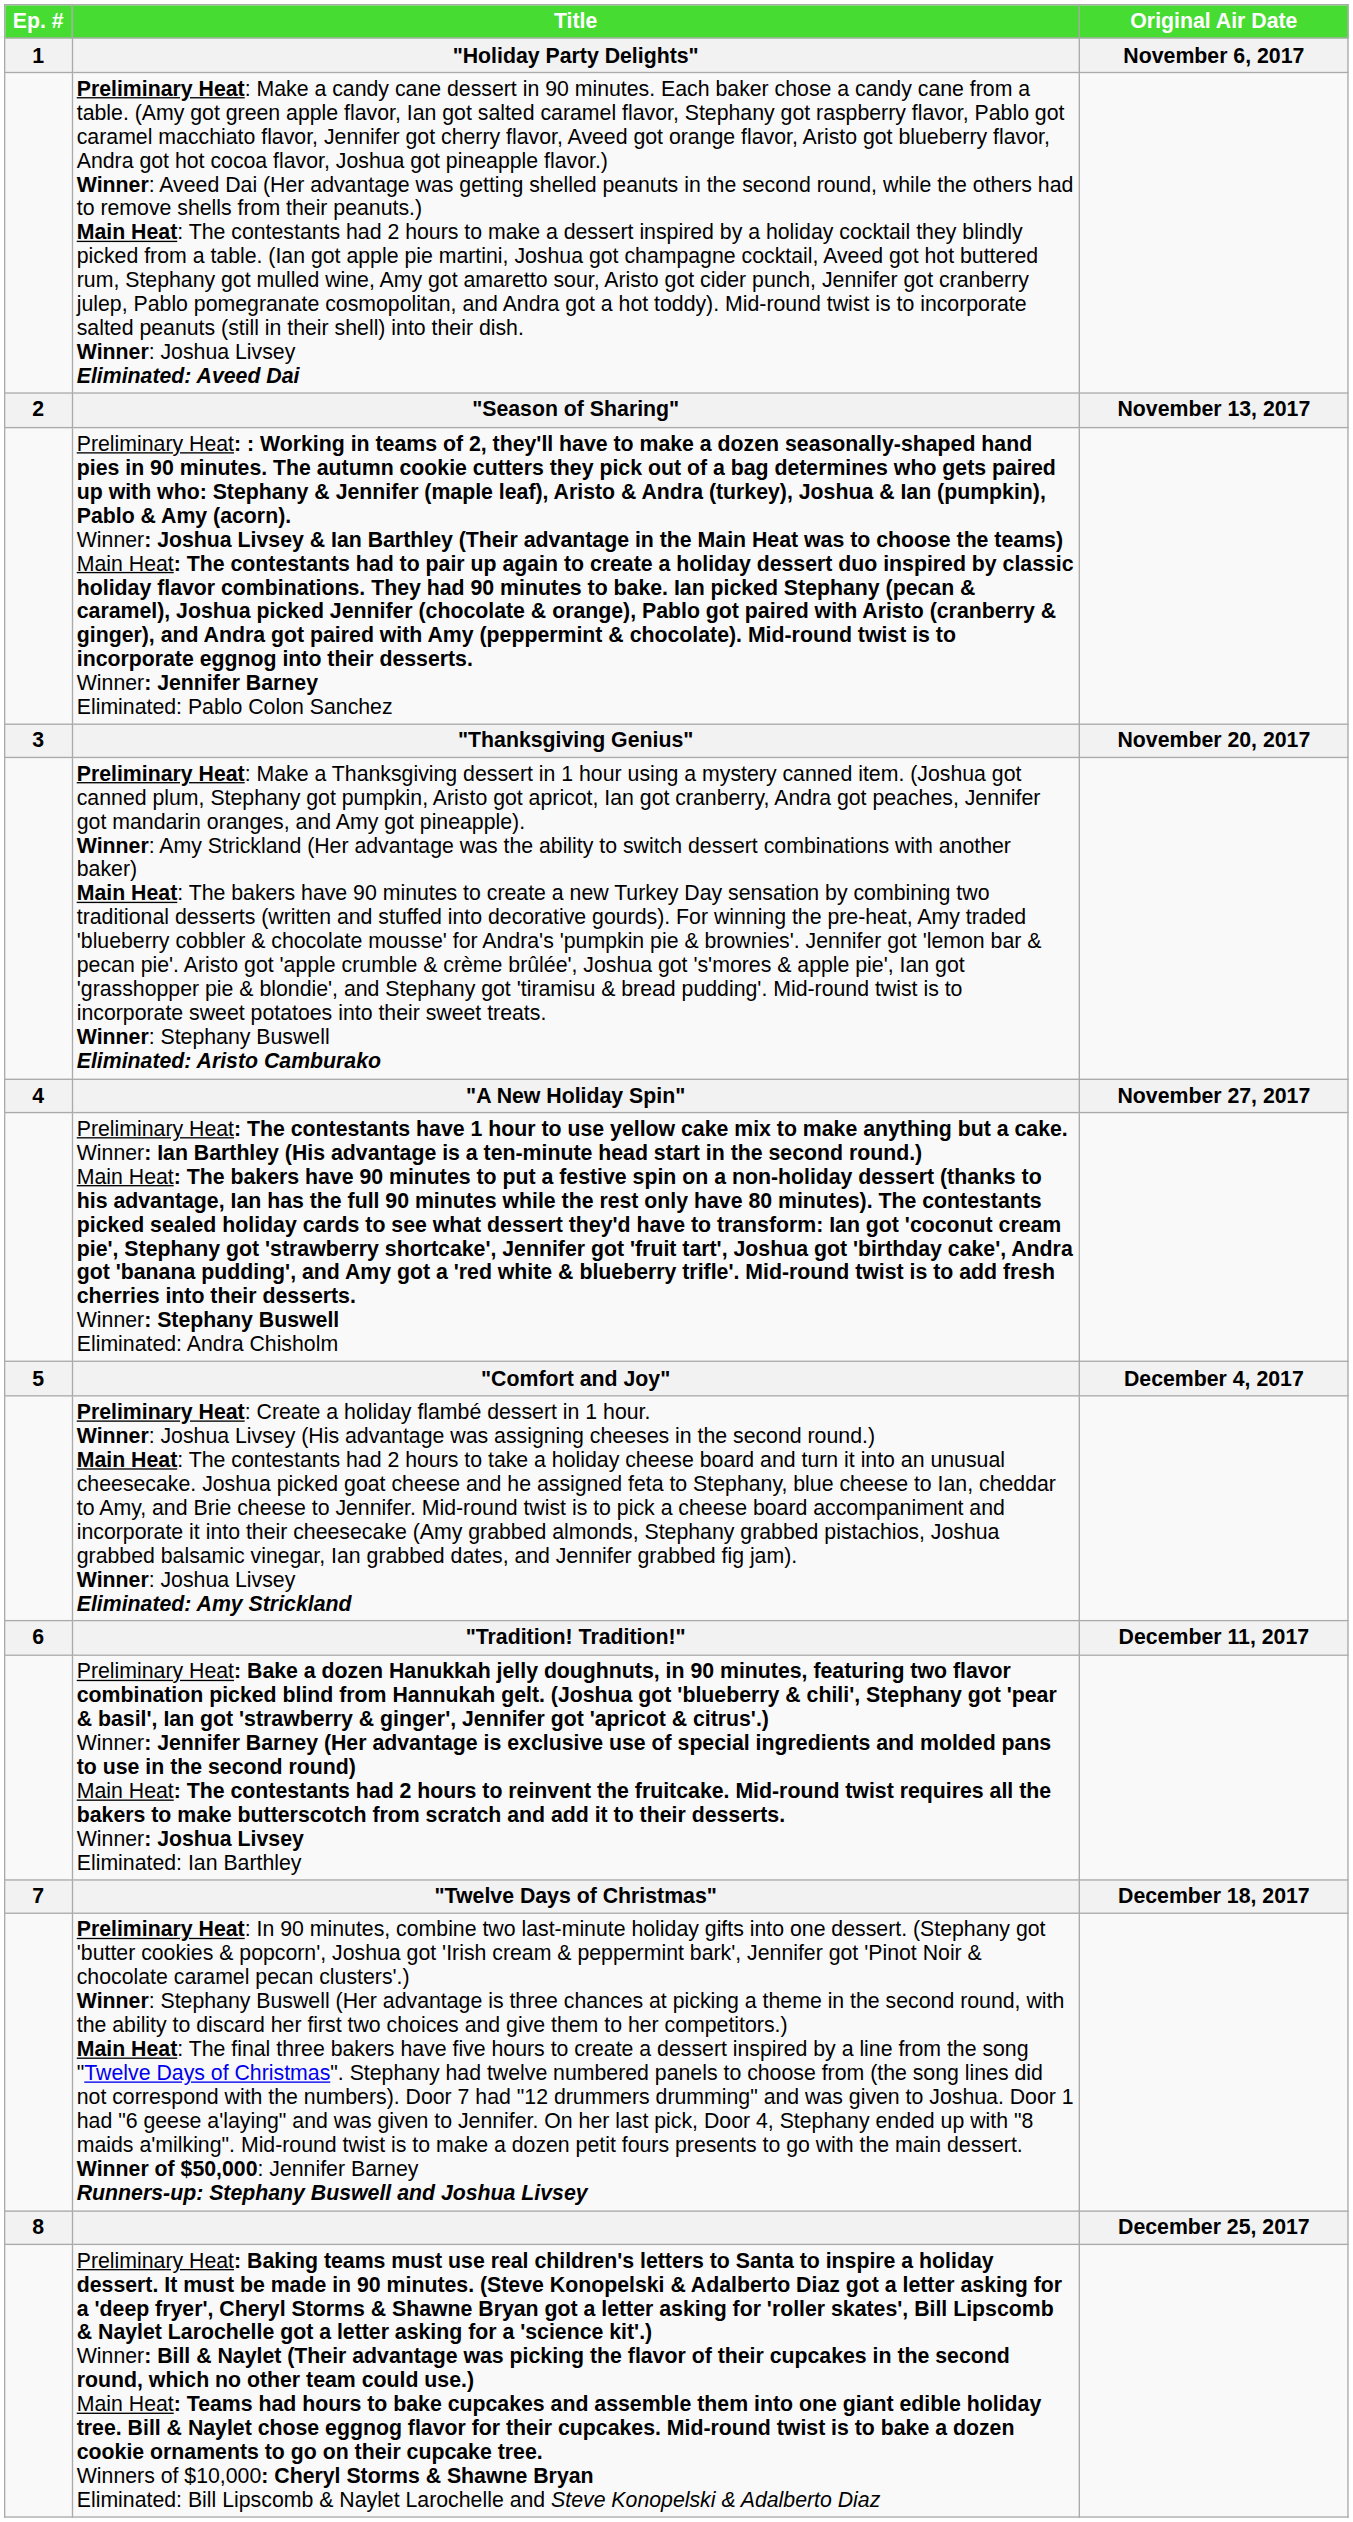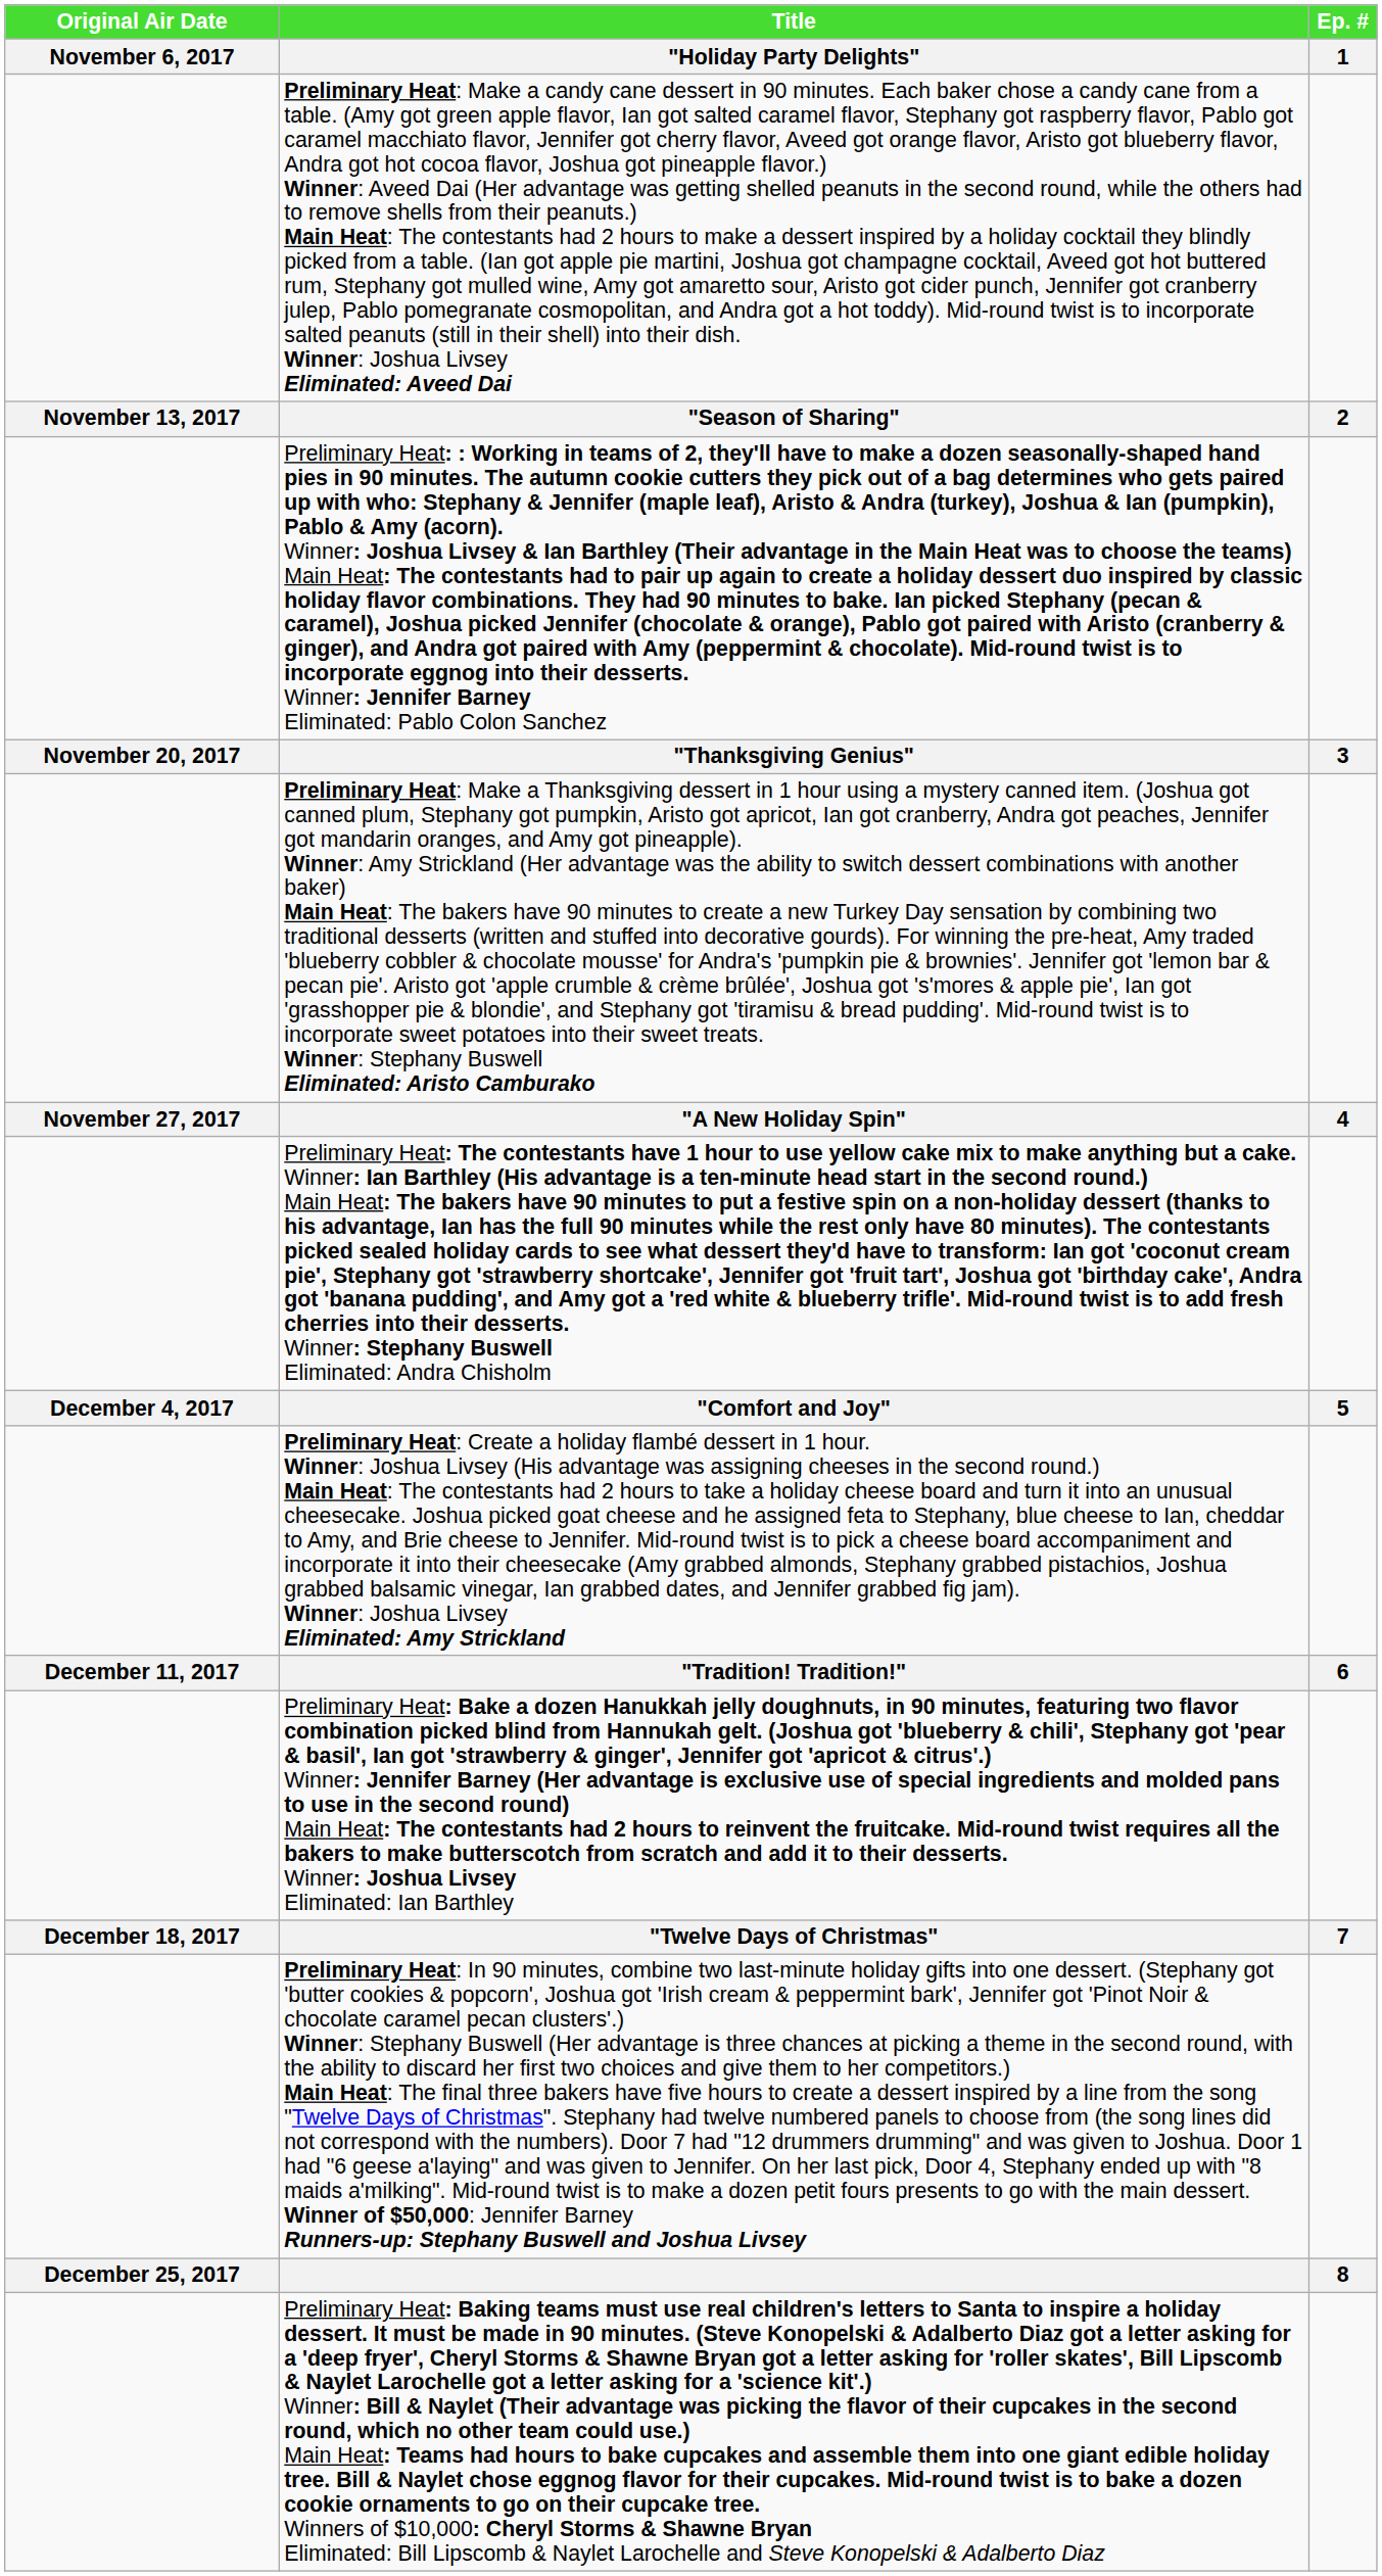columns swapped: Ep. # / 1 <-> Original Air Date / November 6, 2017
